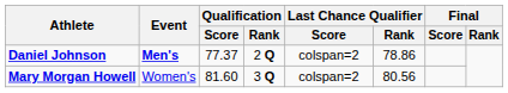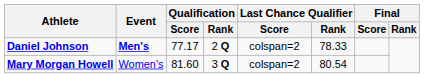Daniel Johnson | Qualification / Score: 77.37 -> 77.17
Daniel Johnson | Last Chance Qualifier / Rank: 78.86 -> 78.33
Mary Morgan Howell | Last Chance Qualifier / Rank: 80.56 -> 80.54
